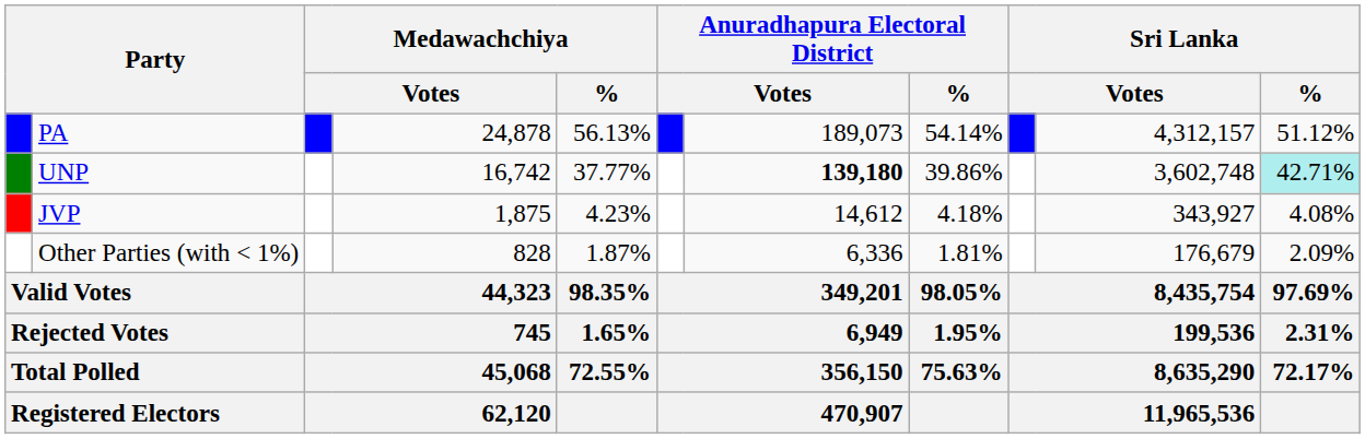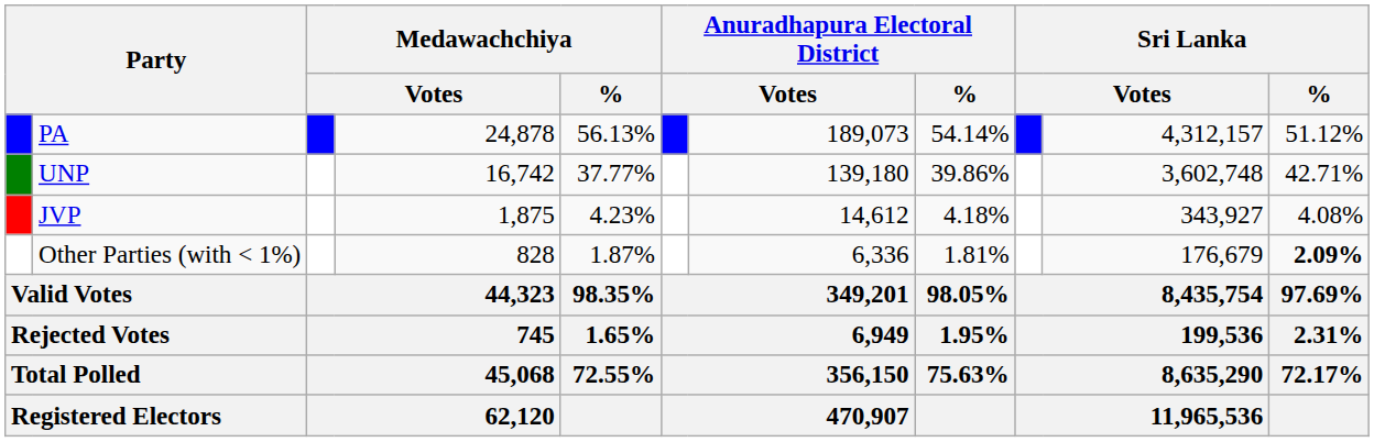UNP | column 7: bold -> normal
UNP | Sri Lanka / %: paleturquoise background -> no background
Other Parties (with < 1%) | Sri Lanka / %: normal -> bold
